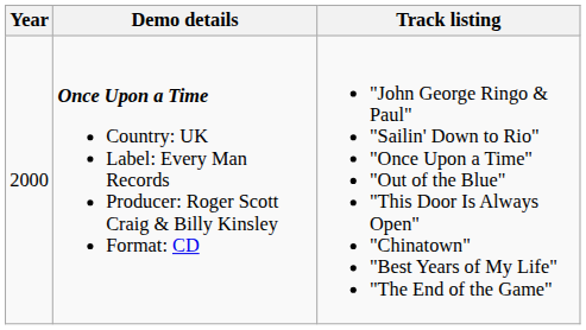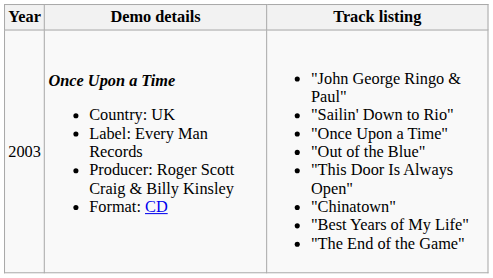row 2 | Year: 2000 -> 2003
